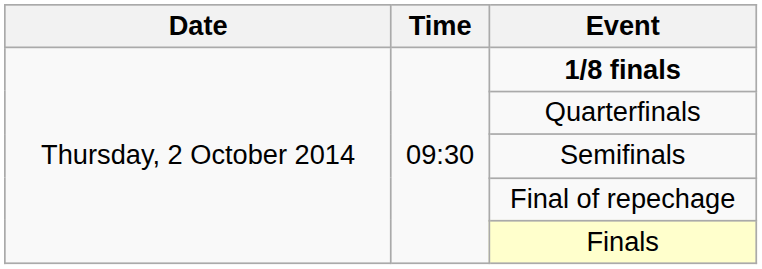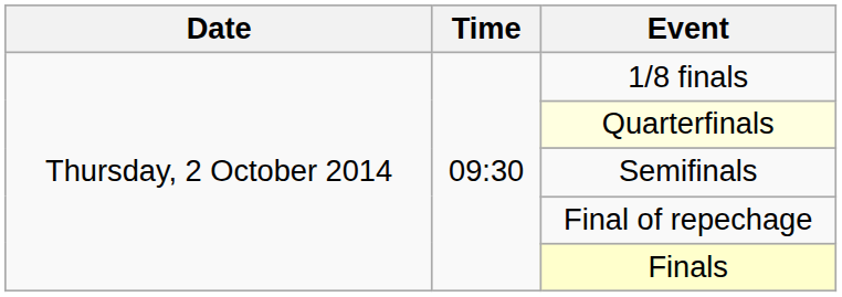1/8 finals | Event: bold -> normal
Quarterfinals | Event: no background -> lightyellow background
